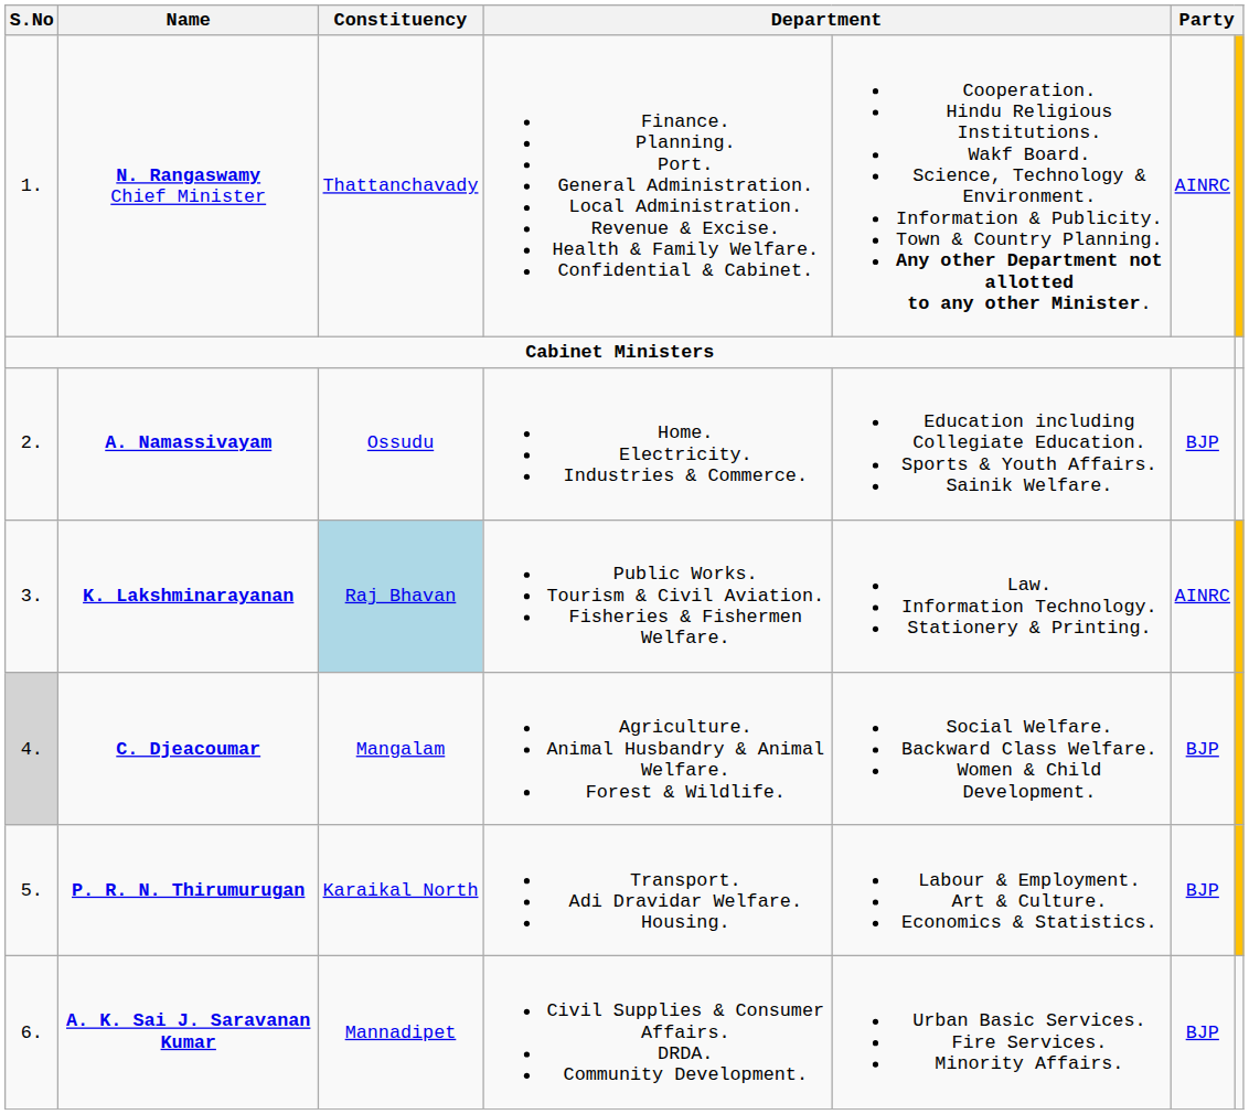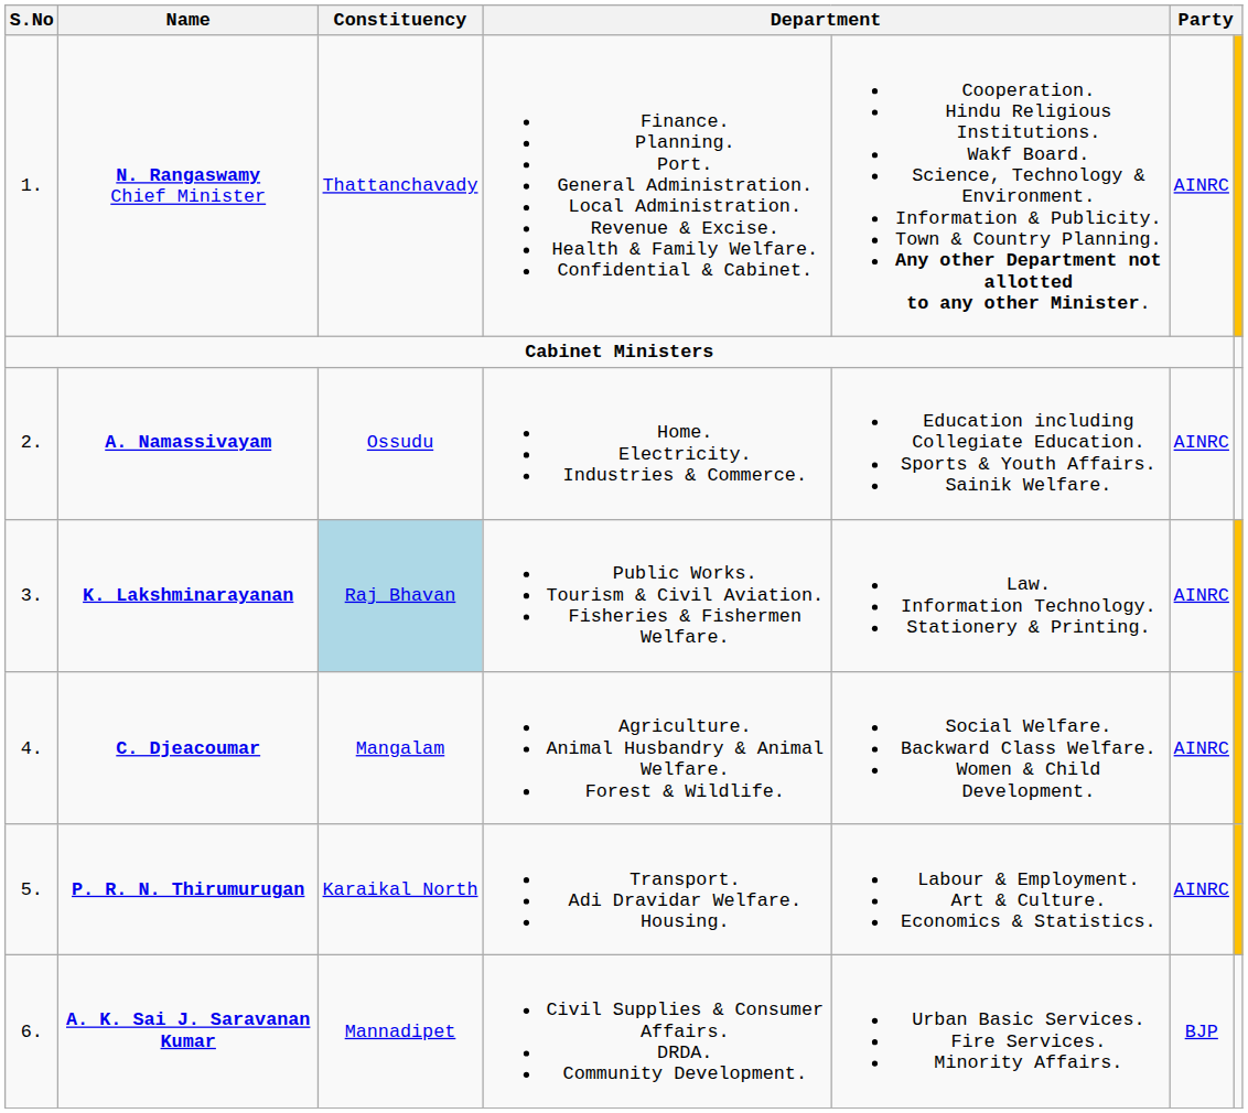A. Namassivayam | column 6: BJP -> AINRC
C. Djeacoumar | S.No: lightgrey background -> no background
C. Djeacoumar | column 6: BJP -> AINRC
P. R. N. Thirumurugan | column 6: BJP -> AINRC
